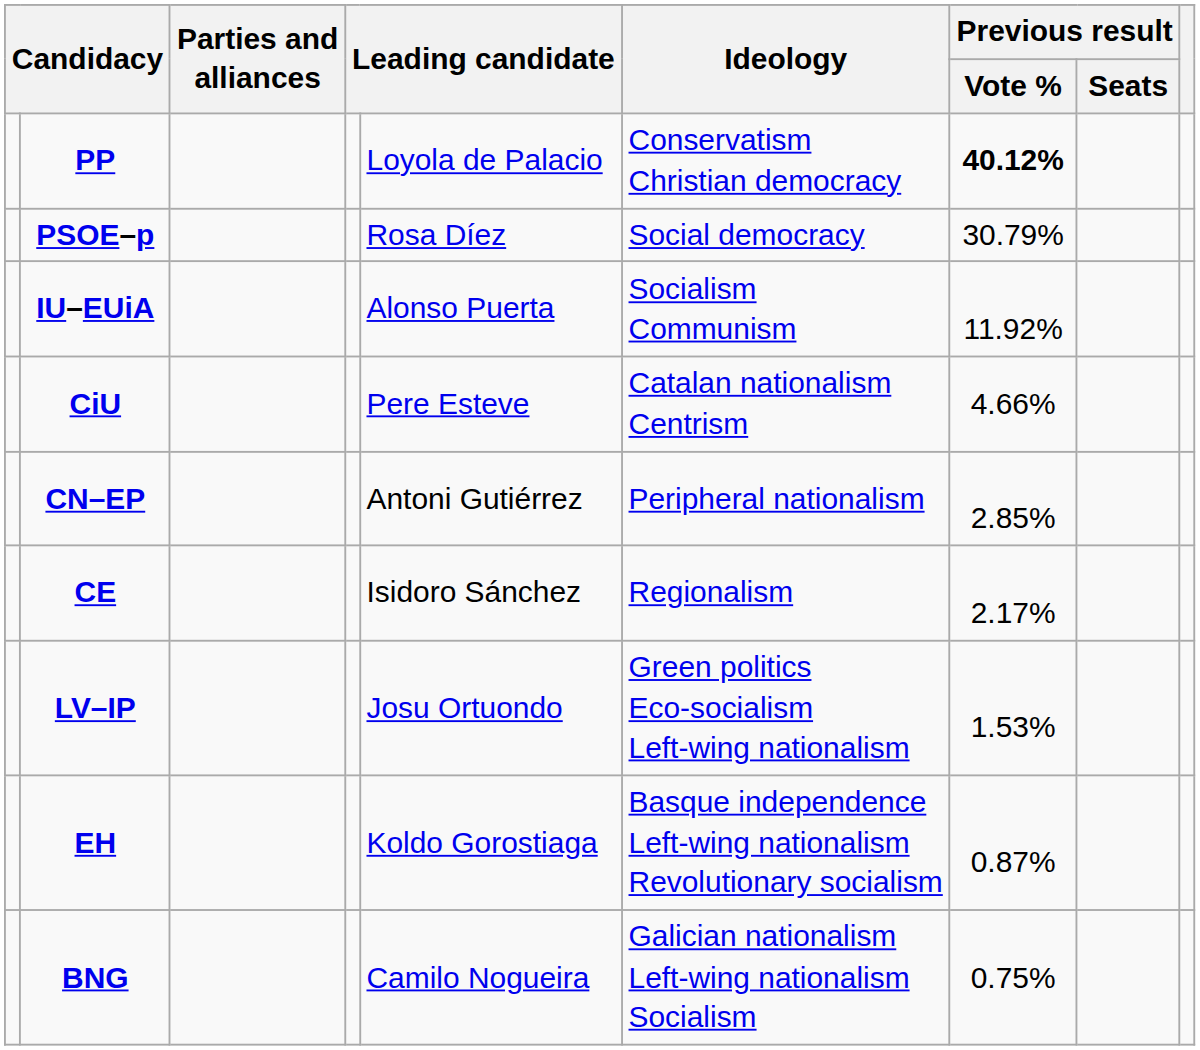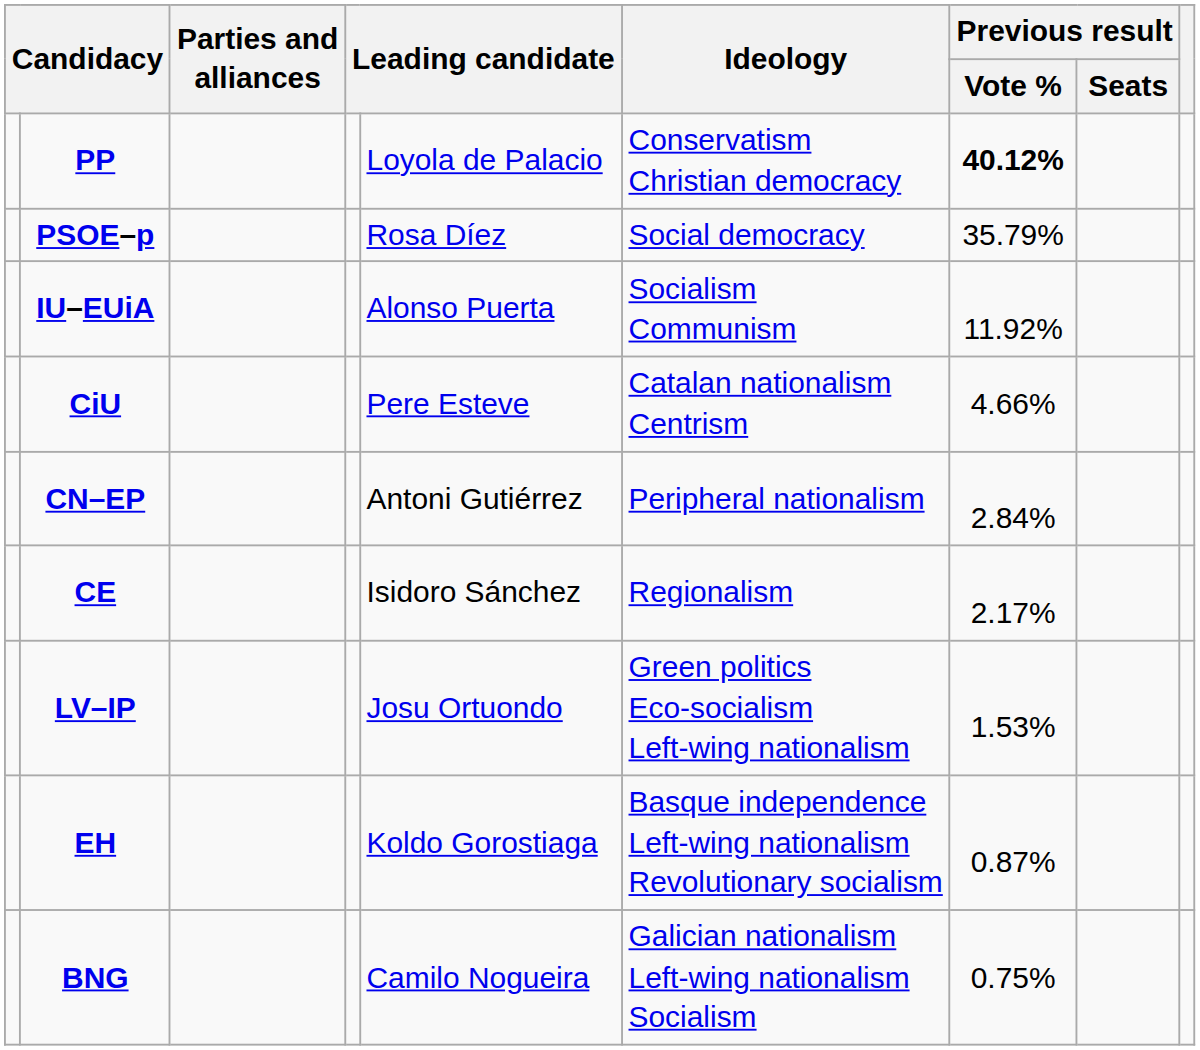PSOE–p | Previous result / Vote %: 30.79% -> 35.79%
CN–EP | Previous result / Vote %: 2.85% -> 2.84%
